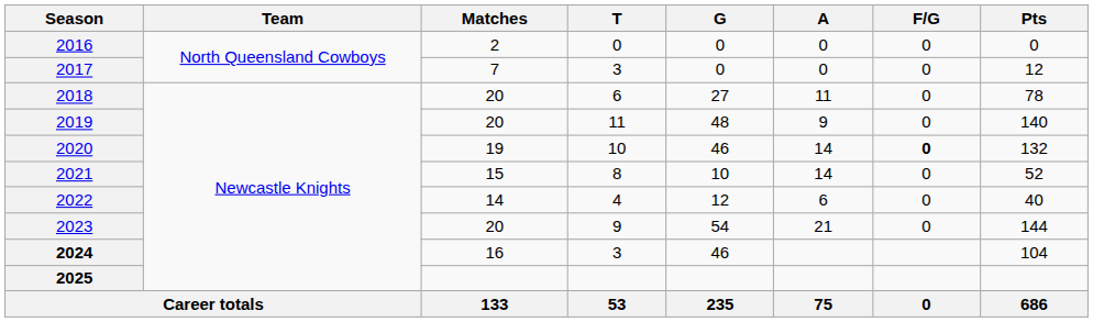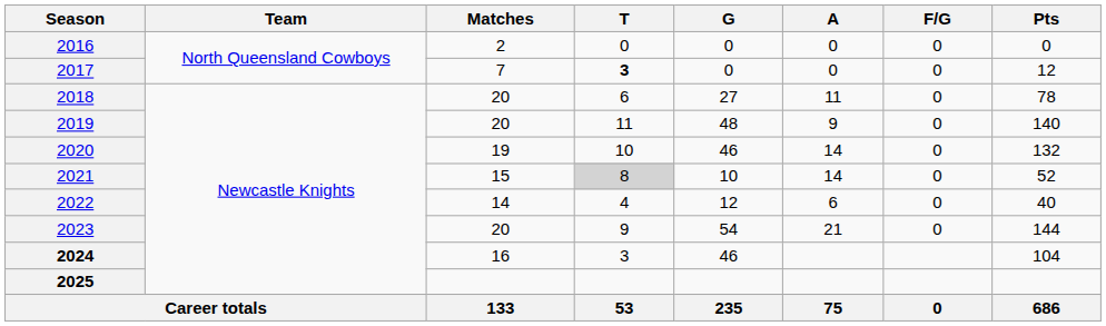2017 | T: normal -> bold
2020 | F/G: bold -> normal
2021 | T: no background -> lightgrey background
